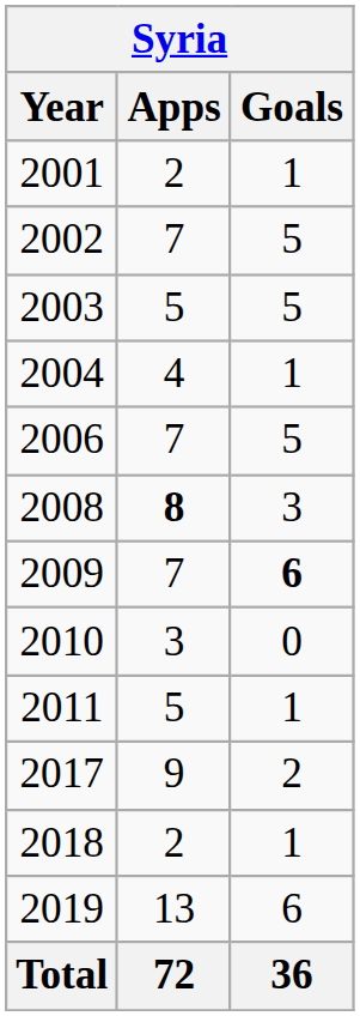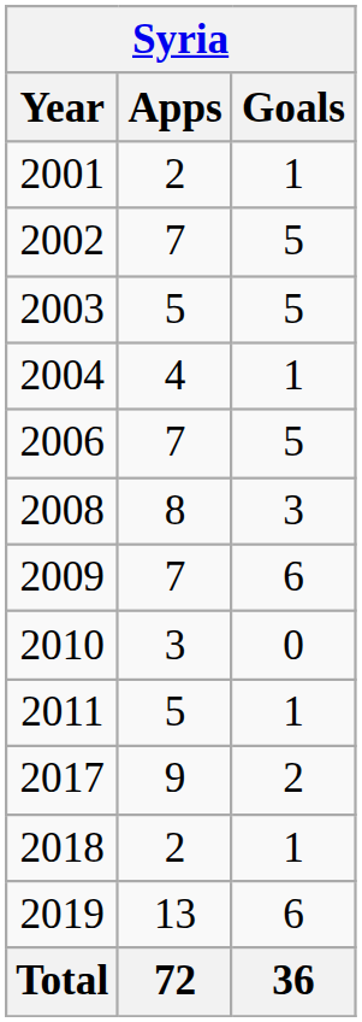2008 | Apps: bold -> normal
2009 | Goals: bold -> normal
